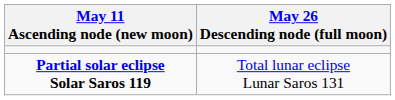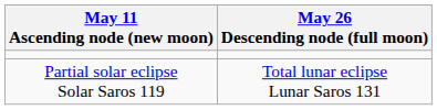row 3 | May 11 Ascending node (new moon): bold -> normal
